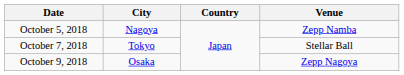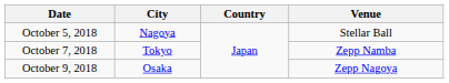October 5, 2018 | Venue: Zepp Namba -> Stellar Ball
October 7, 2018 | Venue: Stellar Ball -> Zepp Namba
